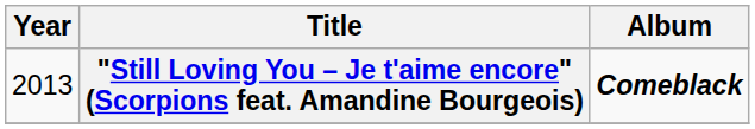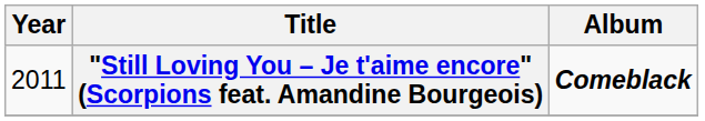row 2 | Year: 2013 -> 2011
